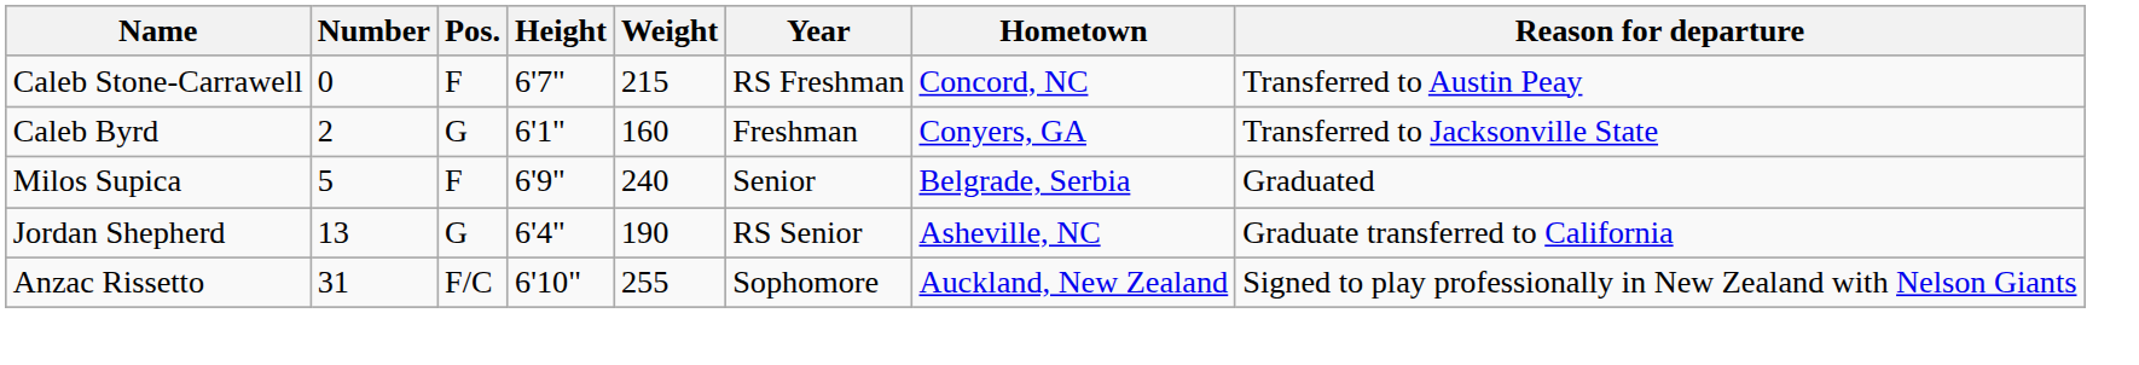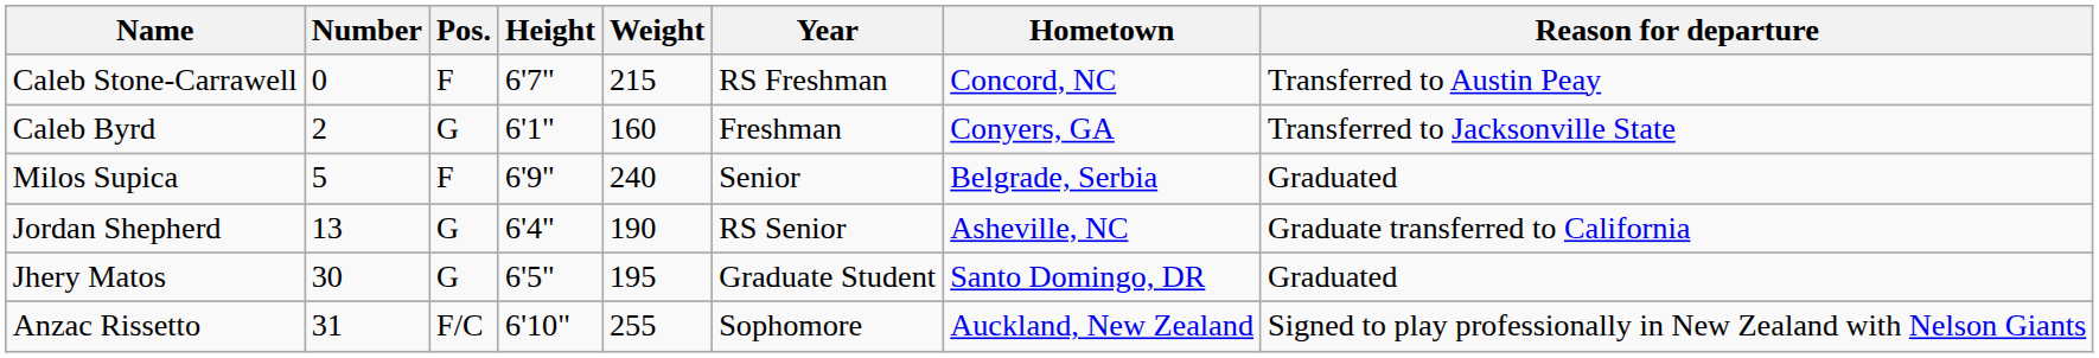+ row: Jhery Matos | 30 | G | 6'5" | 195 | Graduate Student | Santo Domingo, DR | Graduated
